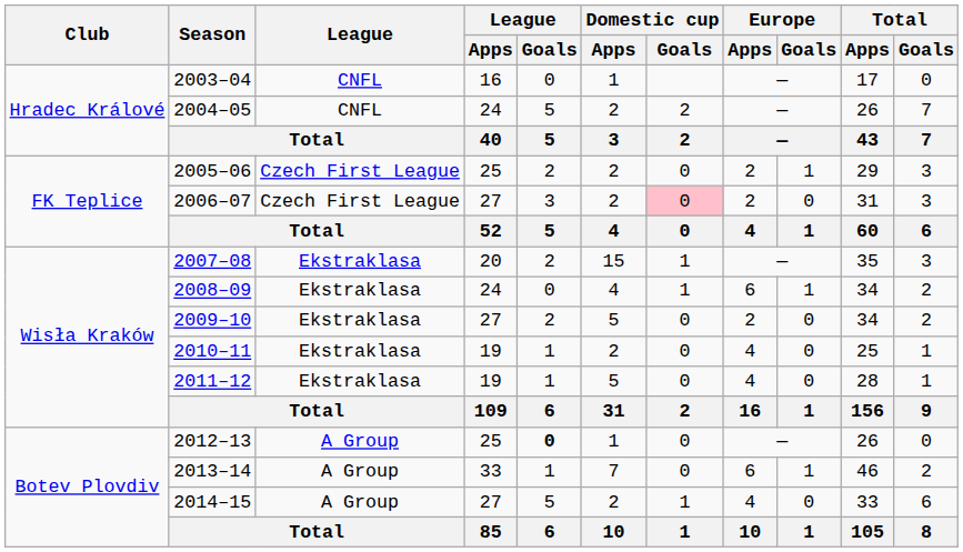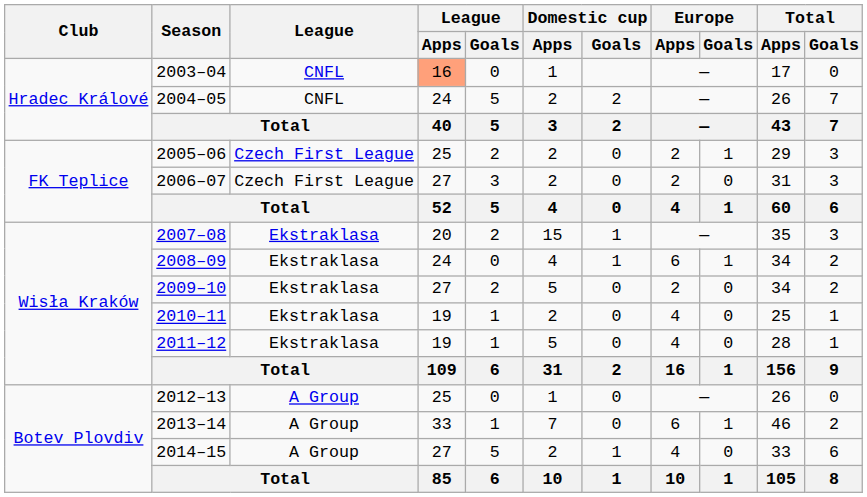2003–04 | League / Apps: no background -> lightsalmon background
2006–07 | Domestic cup / Goals: pink background -> no background
2012–13 | League / Goals: bold -> normal
